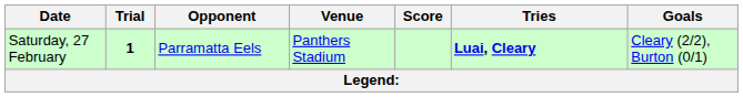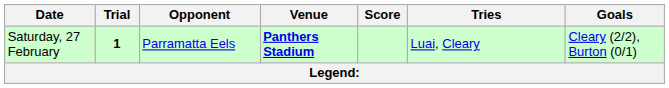Saturday, 27 February | Venue: normal -> bold
Saturday, 27 February | Tries: bold -> normal
